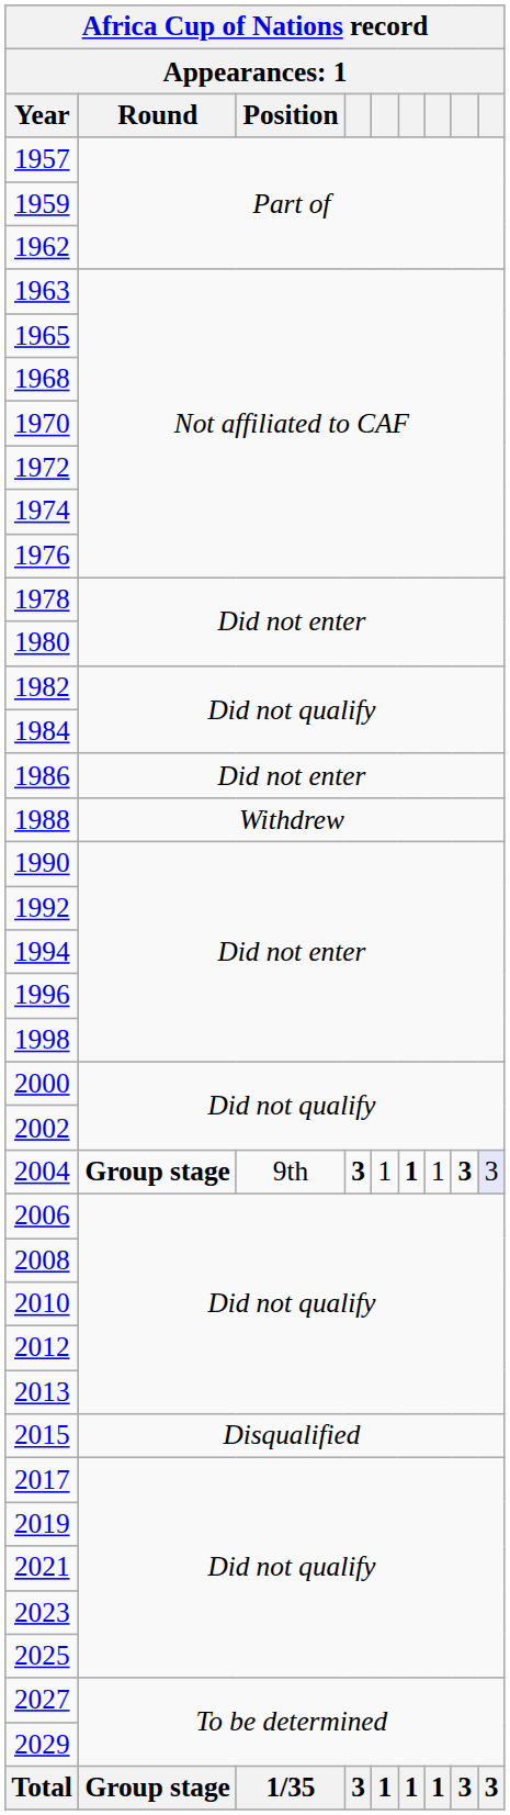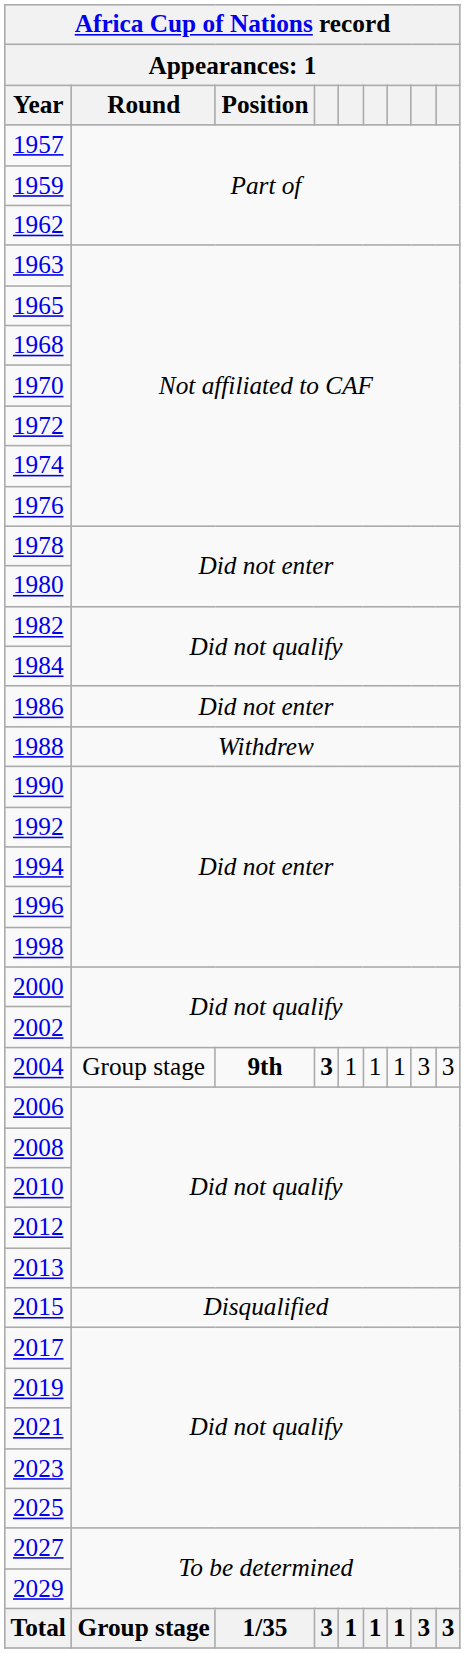2004 | Round: bold -> normal
2004 | Position: normal -> bold
2004 | column 6: bold -> normal
2004 | column 8: bold -> normal
2004 | column 9: lavender background -> no background
